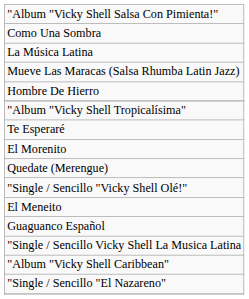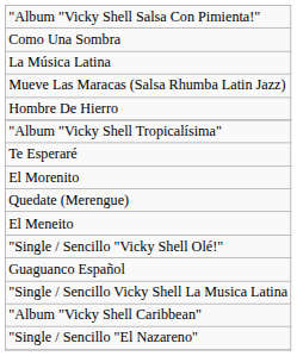row 10 | column 1: "Single / Sencillo "Vicky Shell Olé!" -> El Meneito
row 11 | column 1: El Meneito -> "Single / Sencillo "Vicky Shell Olé!"
